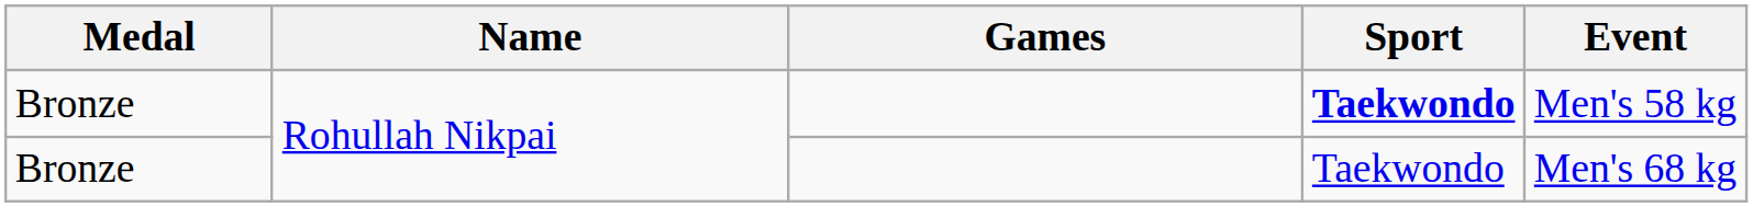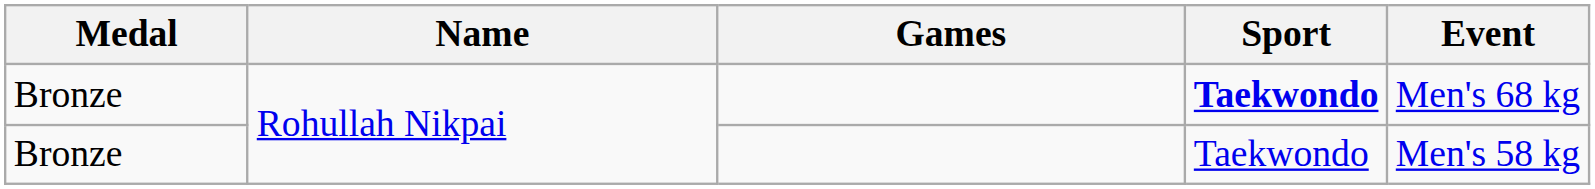row 2 | Event: Men's 58 kg -> Men's 68 kg
row 3 | Event: Men's 68 kg -> Men's 58 kg
